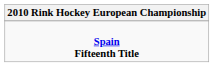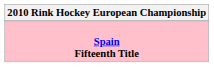row 2 | column 1: no background -> pink background
